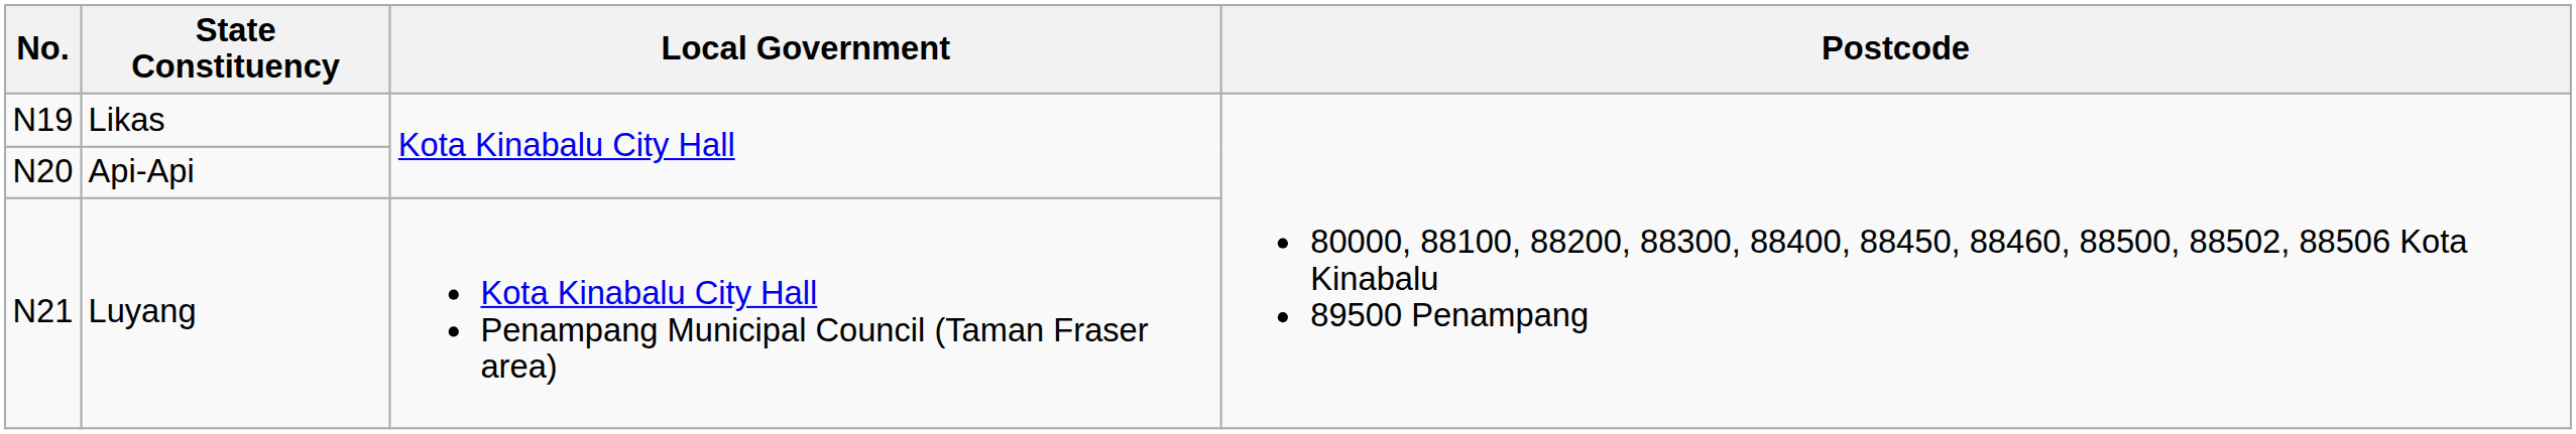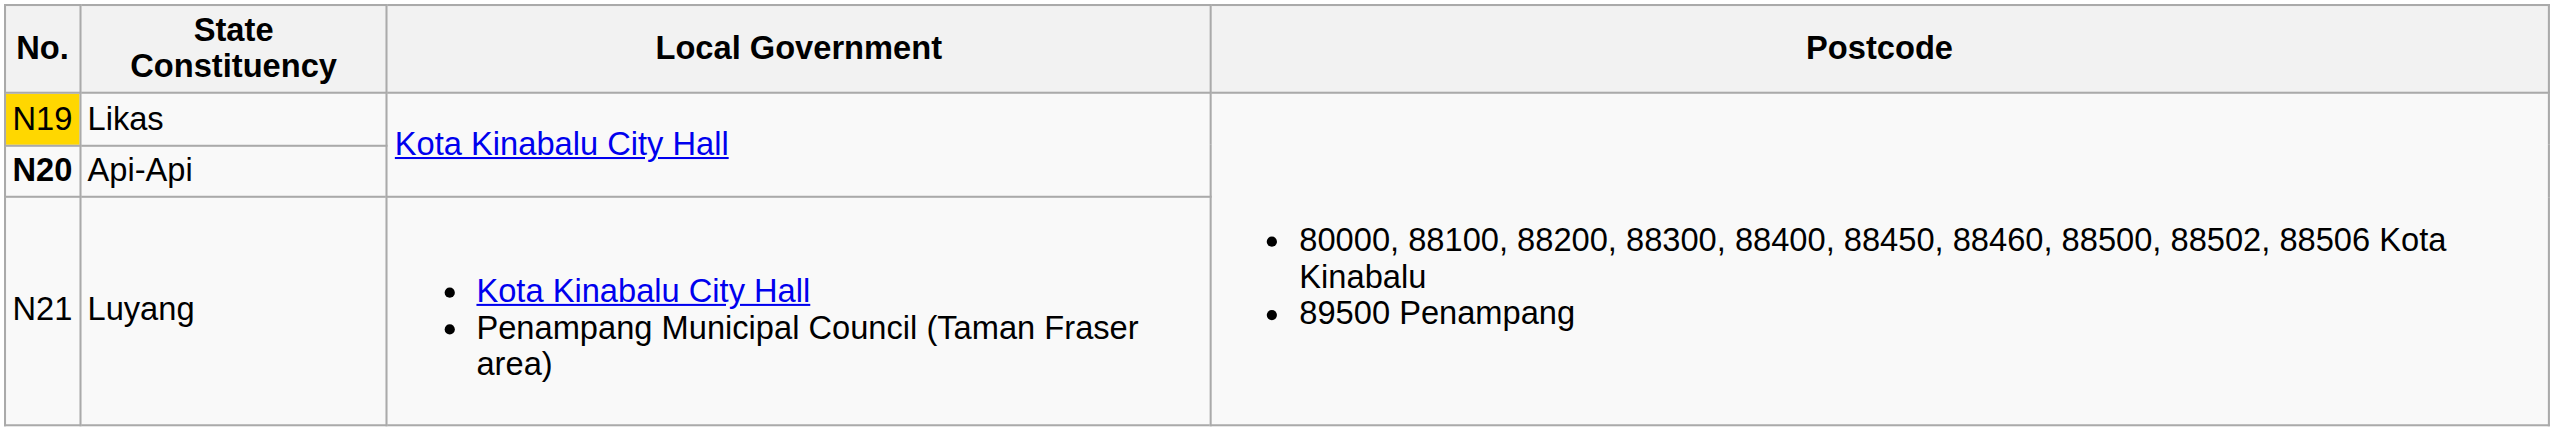Likas | No.: no background -> gold background
Api-Api | No.: normal -> bold
